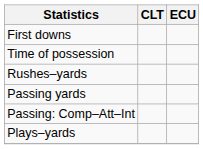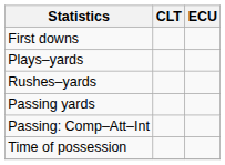rows swapped: Plays–yards <-> Time of possession
